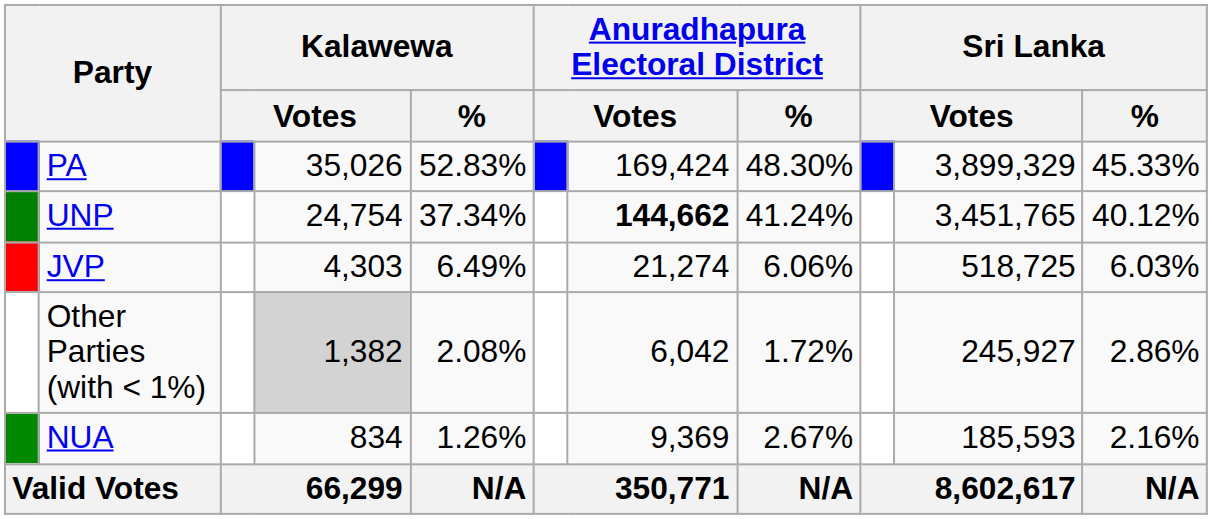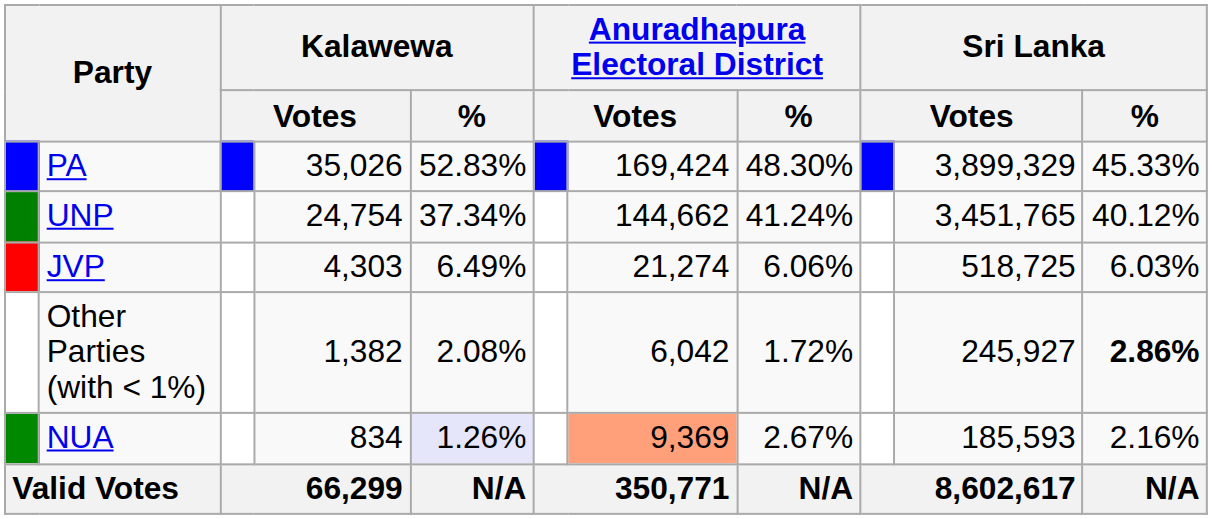UNP | column 7: bold -> normal
Other Parties (with < 1%) | column 4: lightgrey background -> no background
Other Parties (with < 1%) | Sri Lanka / %: normal -> bold
NUA | Kalawewa / %: no background -> lavender background
NUA | column 7: no background -> lightsalmon background
